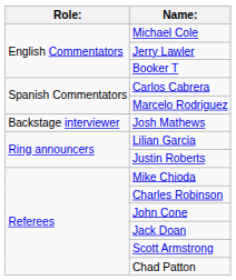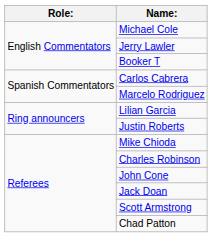- row: Backstage interviewer | Josh Mathews
